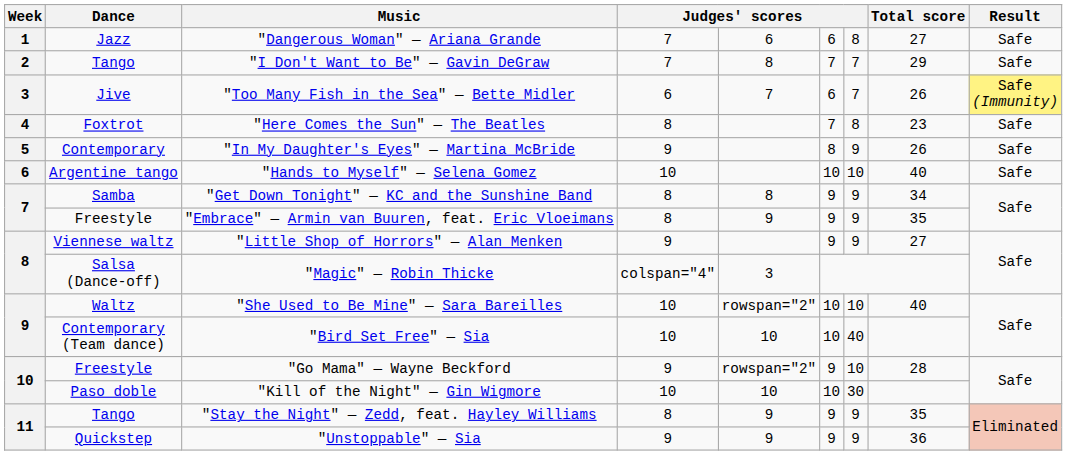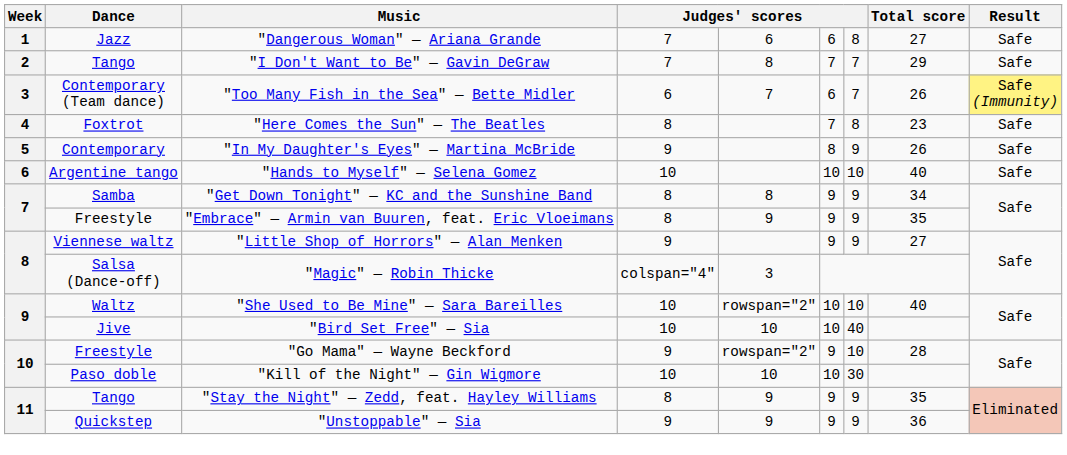"Too Many Fish in the Sea" — Bette Midler | Dance: Jive -> Contemporary (Team dance)
"Bird Set Free" — Sia | Dance: Contemporary (Team dance) -> Jive
